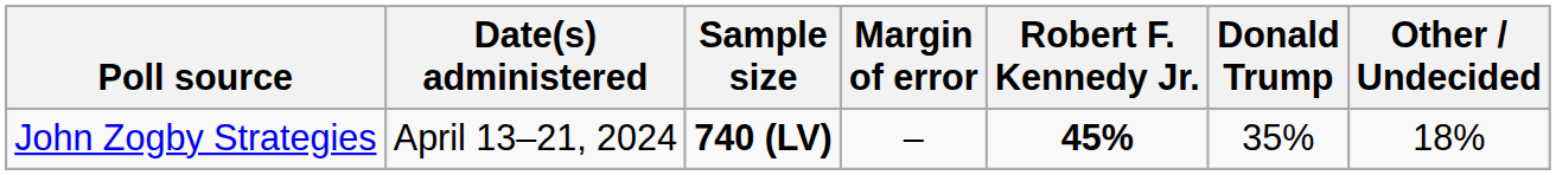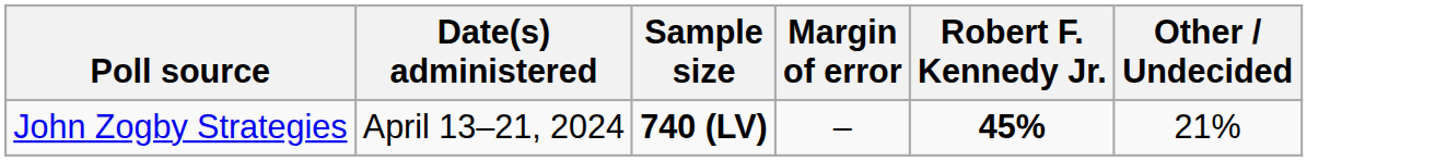- column: Donald Trump | 35%
John Zogby Strategies | Other / Undecided: 18% -> 21%
